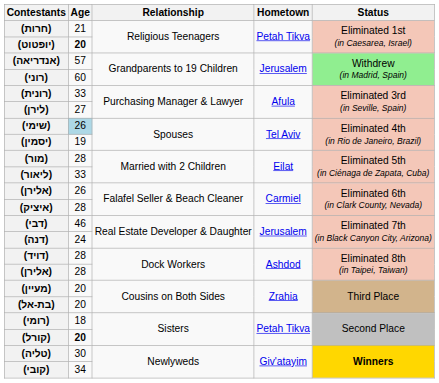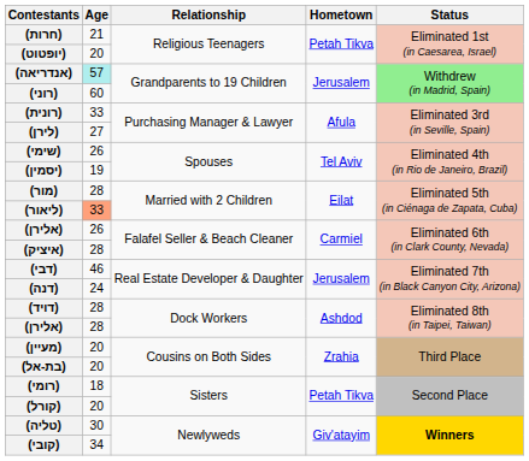(יופטוט) | Age: bold -> normal
(אנדריאה) | Age: no background -> paleturquoise background
(שימי) | Age: lightblue background -> no background
(ליאור) | Age: no background -> lightsalmon background
(קורל) | Age: bold -> normal
